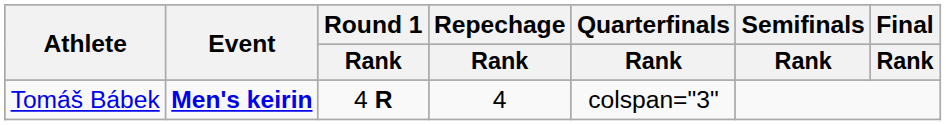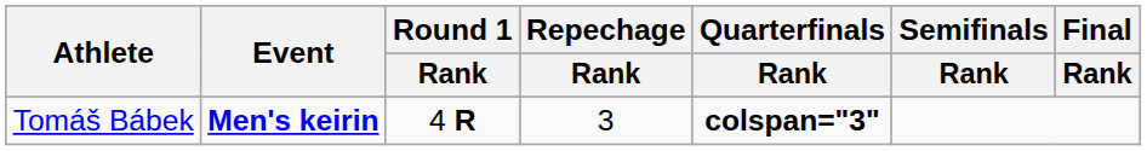Tomáš Bábek | Repechage / Rank: 4 -> 3
Tomáš Bábek | Quarterfinals / Rank: normal -> bold
